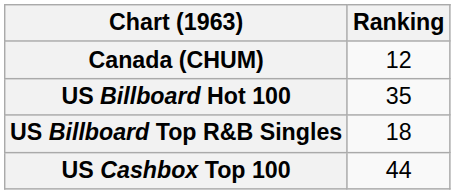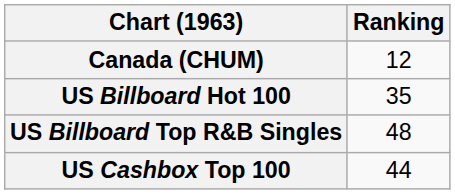US Billboard Top R&B Singles | Ranking: 18 -> 48
